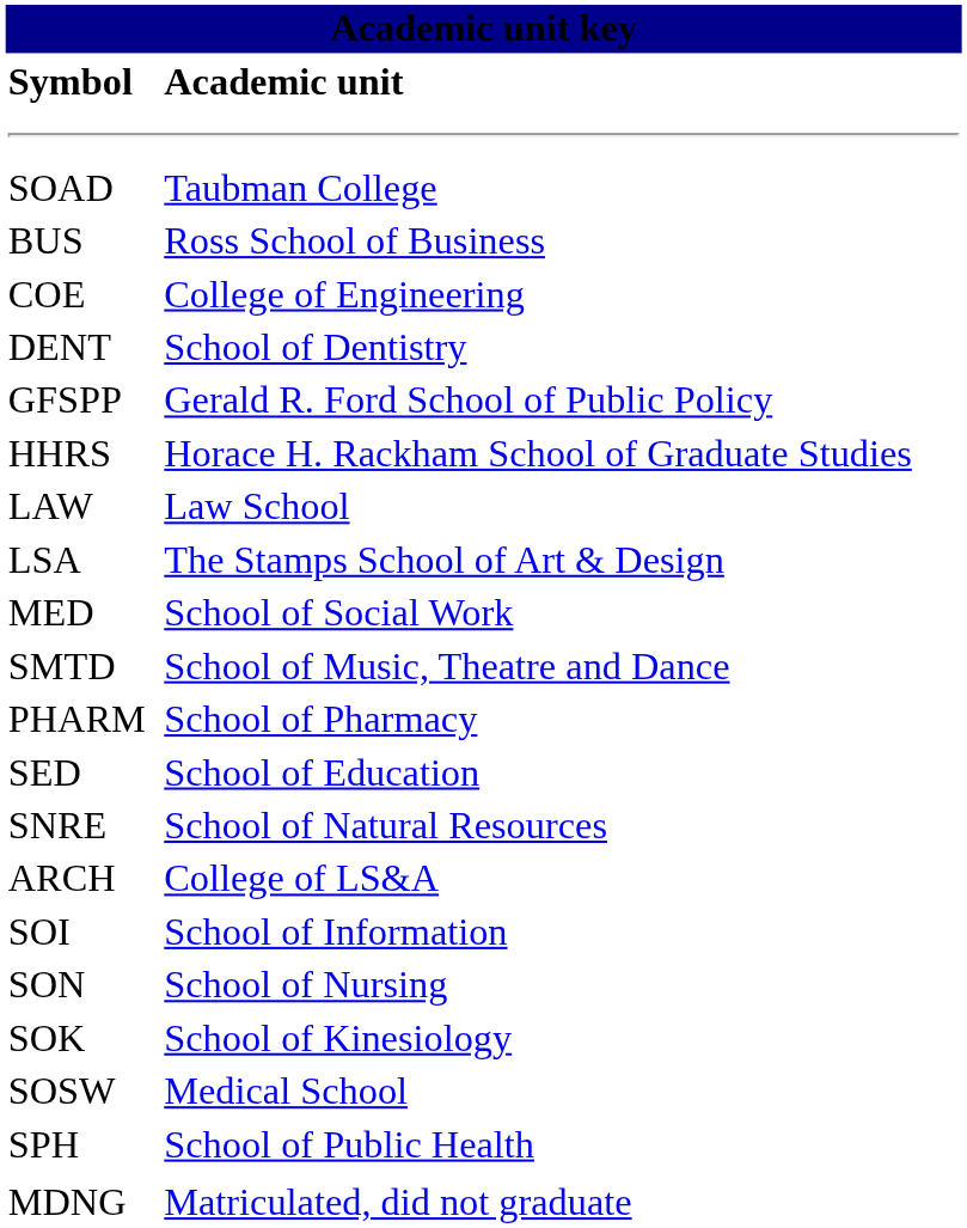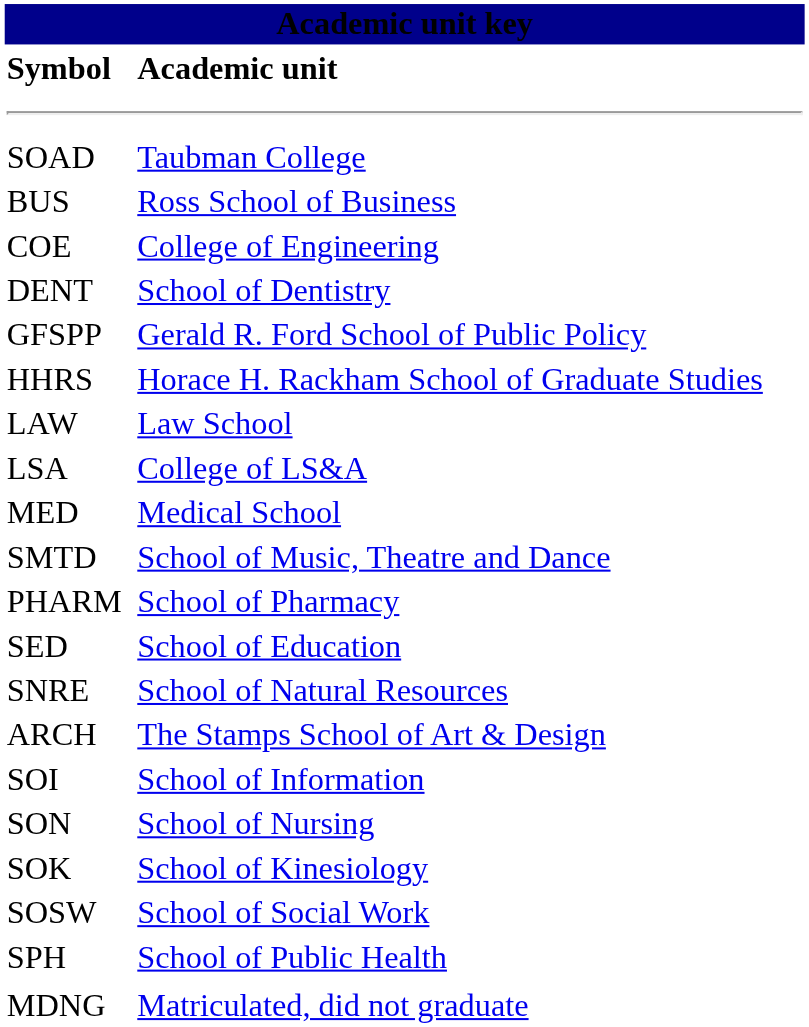row 10 | Academic unit: The Stamps School of Art & Design -> College of LS&A
row 11 | Academic unit: School of Social Work -> Medical School
row 16 | Academic unit: College of LS&A -> The Stamps School of Art & Design
row 20 | Academic unit: Medical School -> School of Social Work
